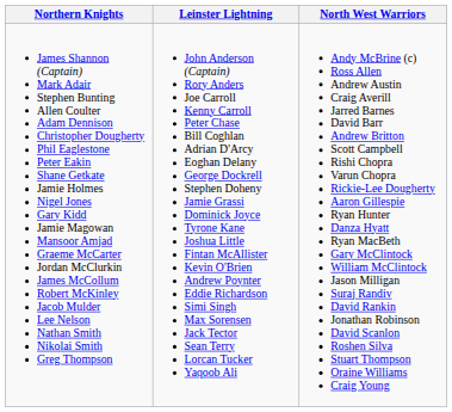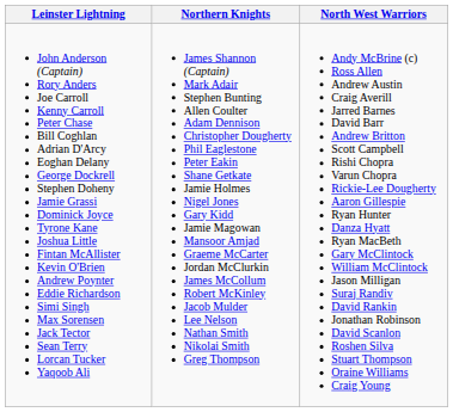columns swapped: Leinster Lightning <-> Northern Knights
